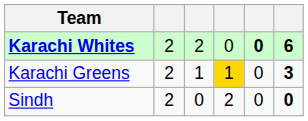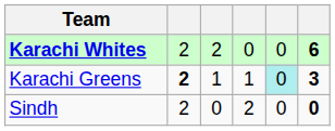Karachi Whites | column 5: bold -> normal
Karachi Greens | column 2: normal -> bold
Karachi Greens | column 4: gold background -> no background
Karachi Greens | column 5: no background -> paleturquoise background
